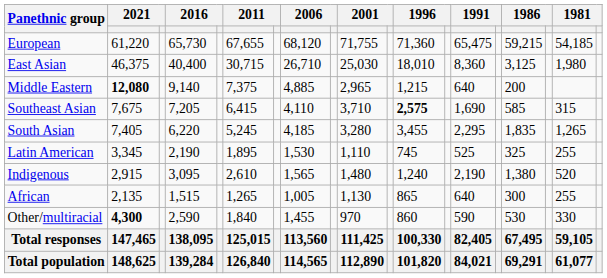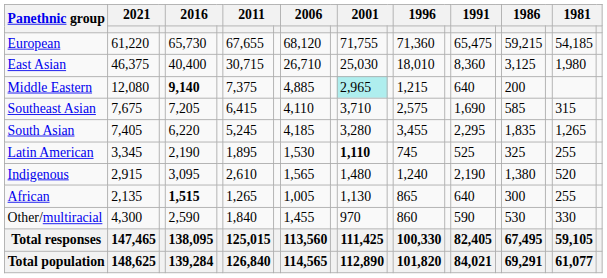Middle Eastern | column 2: bold -> normal
Middle Eastern | column 4: normal -> bold
Middle Eastern | column 10: no background -> paleturquoise background
Southeast Asian | column 12: bold -> normal
Latin American | column 10: normal -> bold
African | column 4: normal -> bold
Other/multiracial | column 2: bold -> normal
